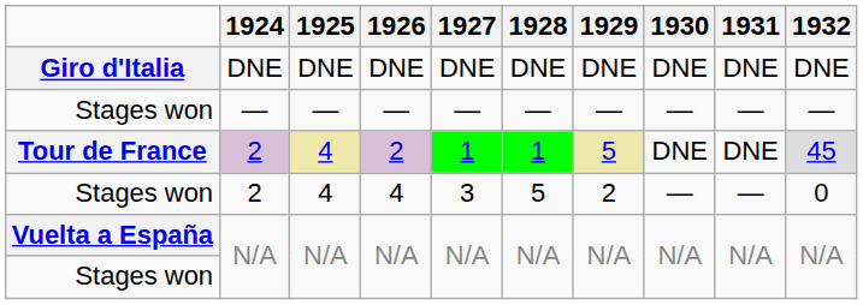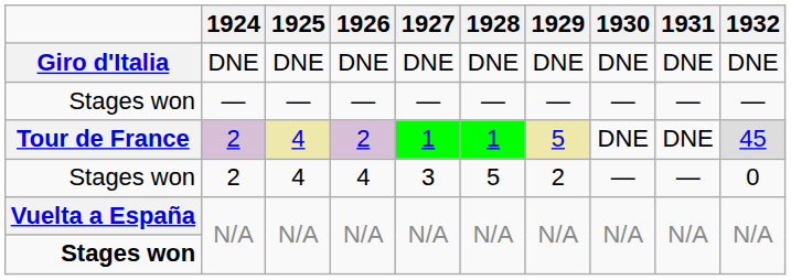Stages won / N/A | column 1: normal -> bold
